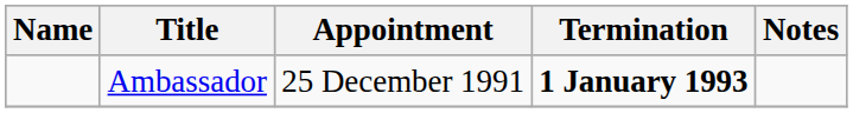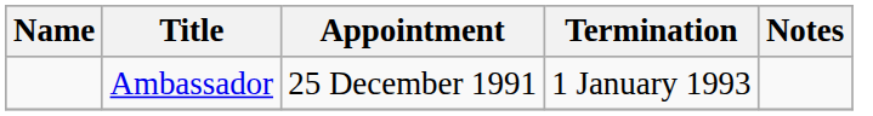Ambassador | Termination: bold -> normal
